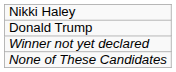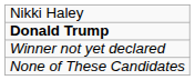row 2 | column 1: normal -> bold
